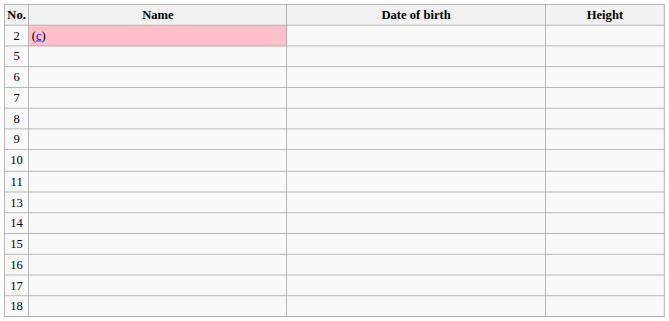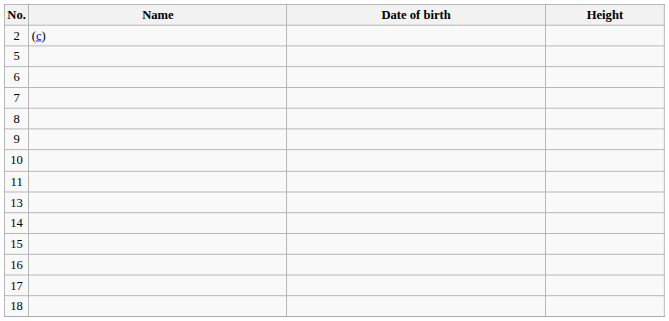2 | Name: pink background -> no background
